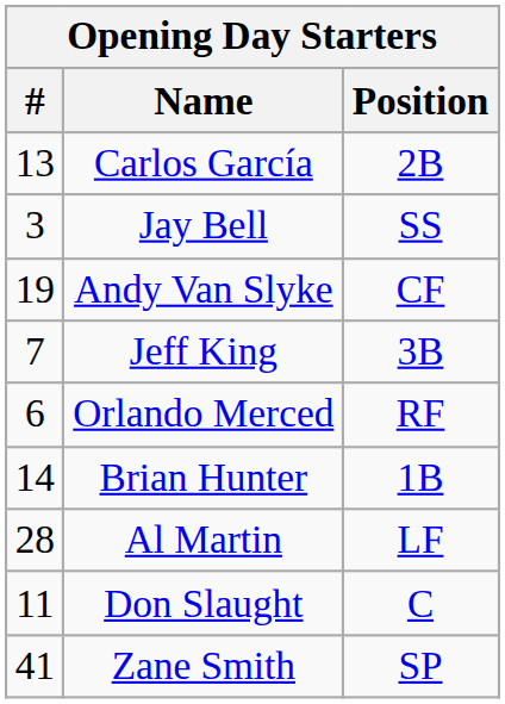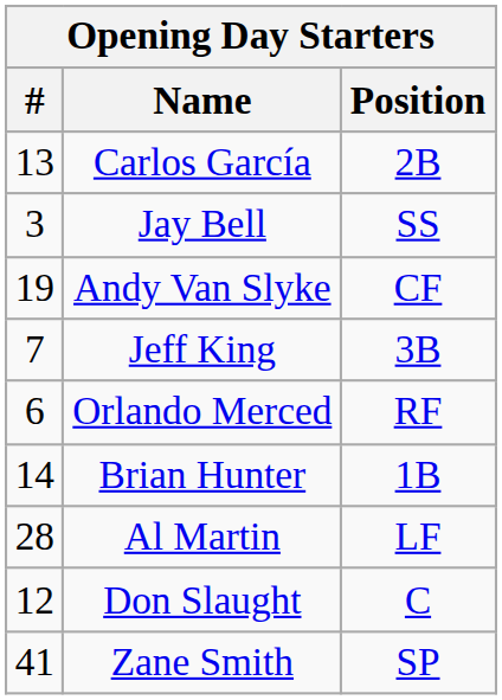Don Slaught | #: 11 -> 12
